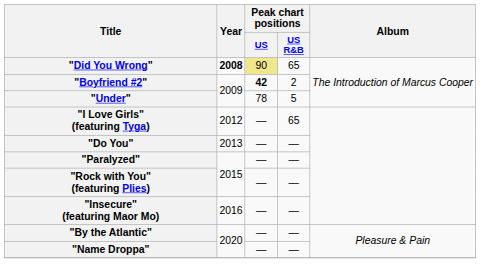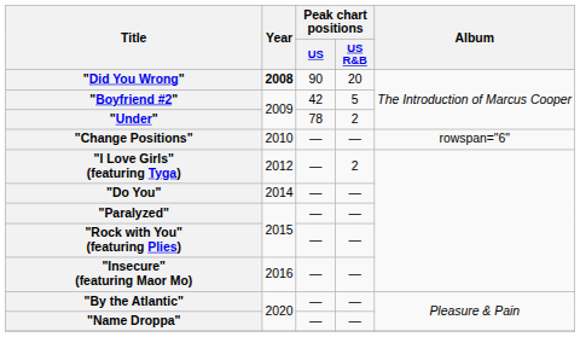"Did You Wrong" | Peak chart positions / US: khaki background -> no background
"Did You Wrong" | Peak chart positions / US R&B: 65 -> 20
"Boyfriend #2" | Peak chart positions / US: bold -> normal
"Boyfriend #2" | Peak chart positions / US R&B: 2 -> 5
"Under" | Peak chart positions / US R&B: 5 -> 2
+ row: "Change Positions" | 2010 | — | — | rowspan="6"
"I Love Girls" (featuring Tyga) | Peak chart positions / US R&B: 65 -> 2
"Do You" | Year: 2013 -> 2014
